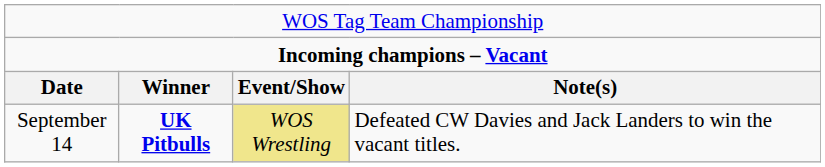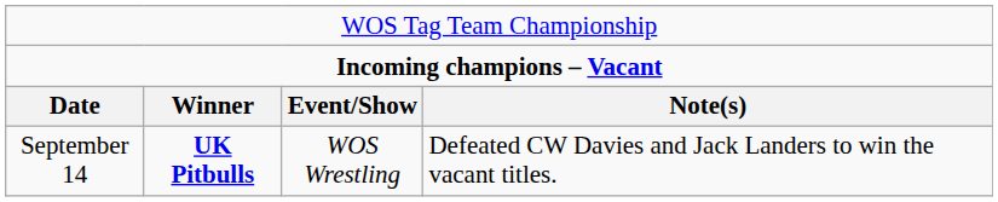September 14 | column 3: khaki background -> no background
